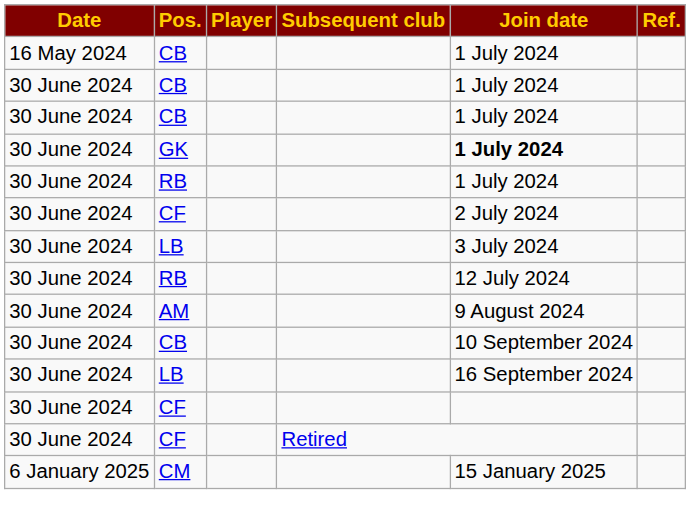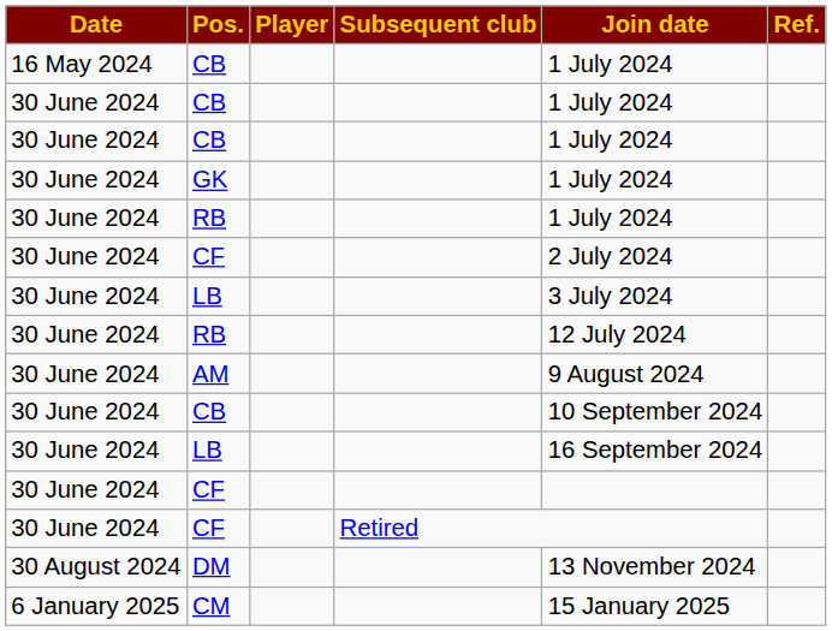GK | Join date: bold -> normal
+ row: 30 August 2024 | DM | 13 November 2024
